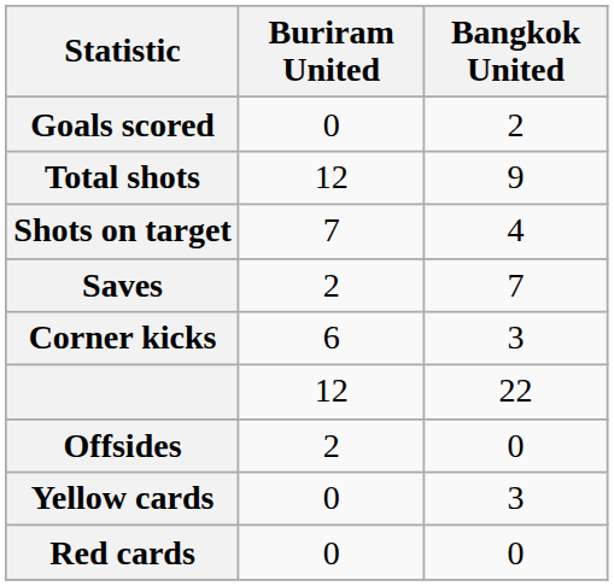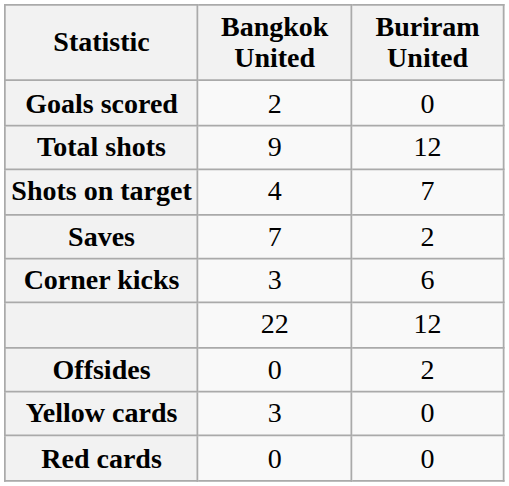columns swapped: Buriram United <-> Bangkok United
